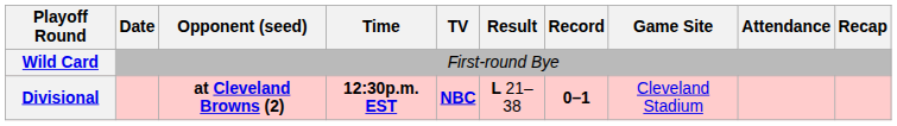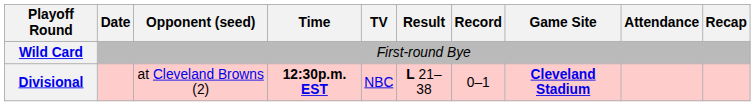Divisional | Opponent (seed): bold -> normal
Divisional | TV: bold -> normal
Divisional | Record: bold -> normal
Divisional | Game Site: normal -> bold
